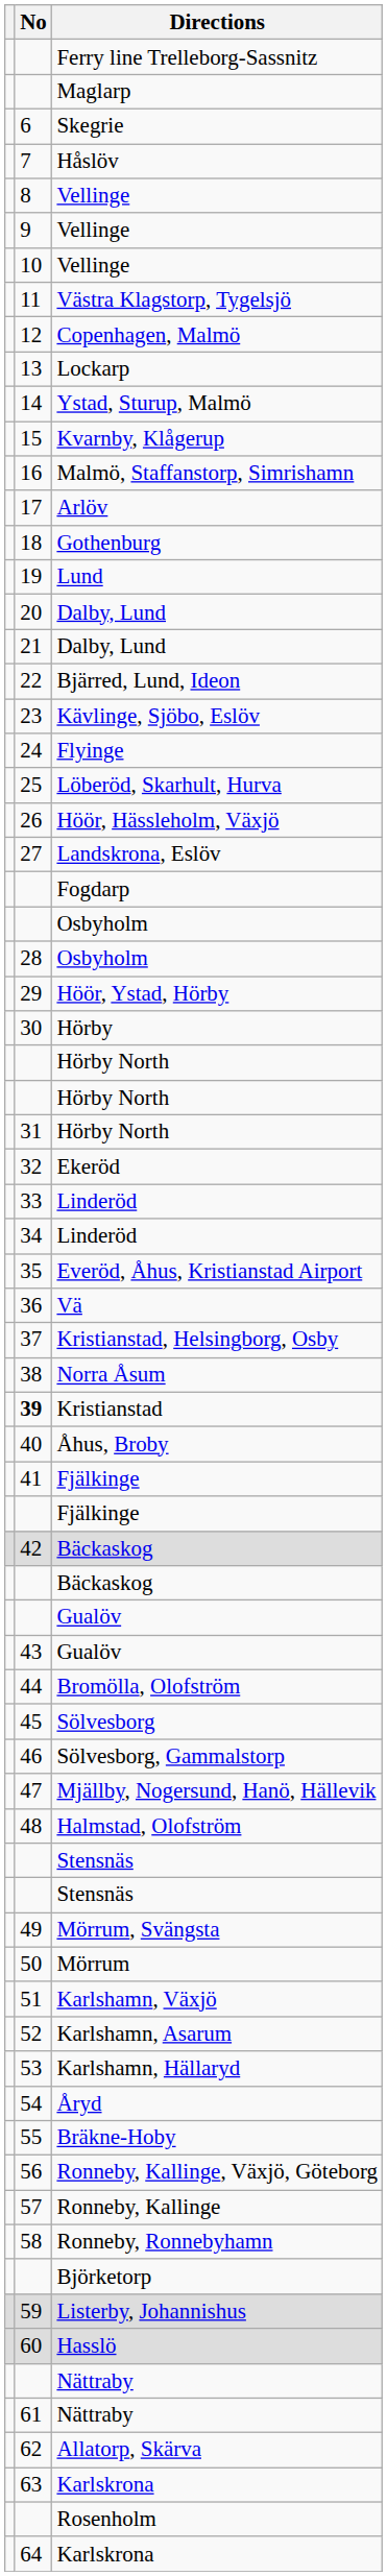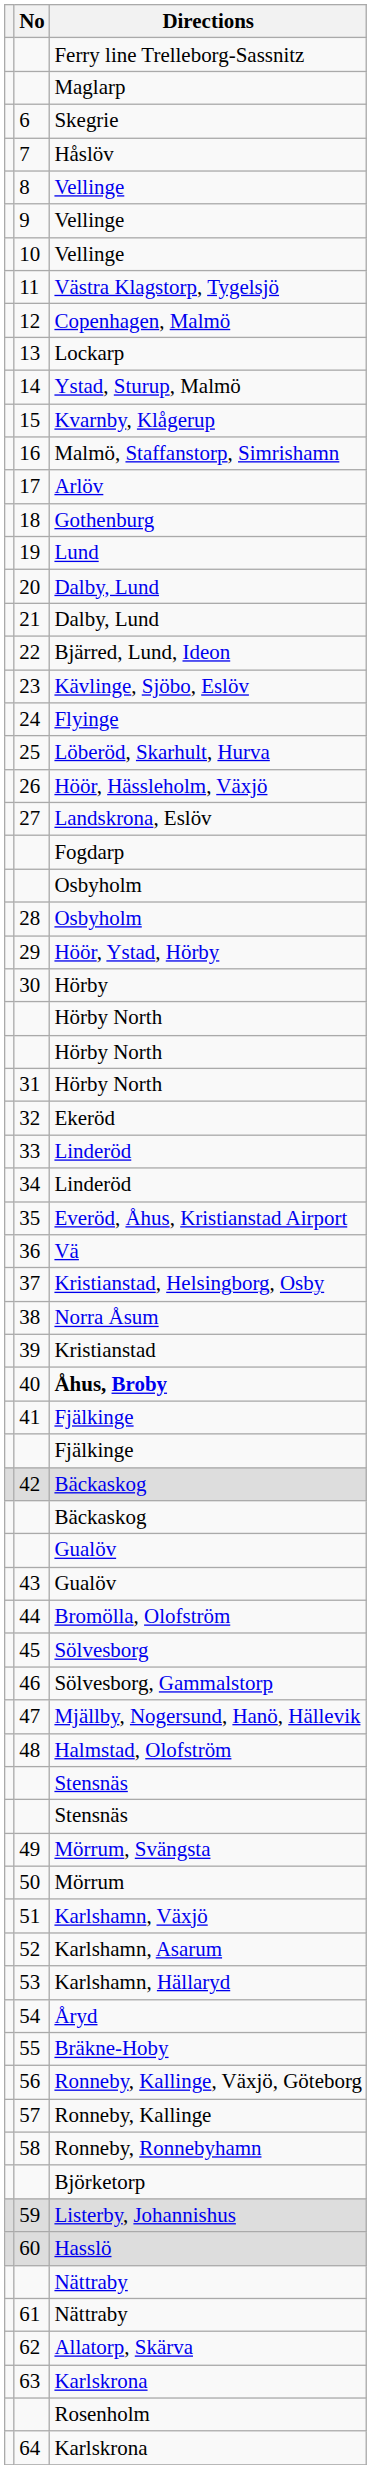39 | No: bold -> normal
40 | Directions: normal -> bold
